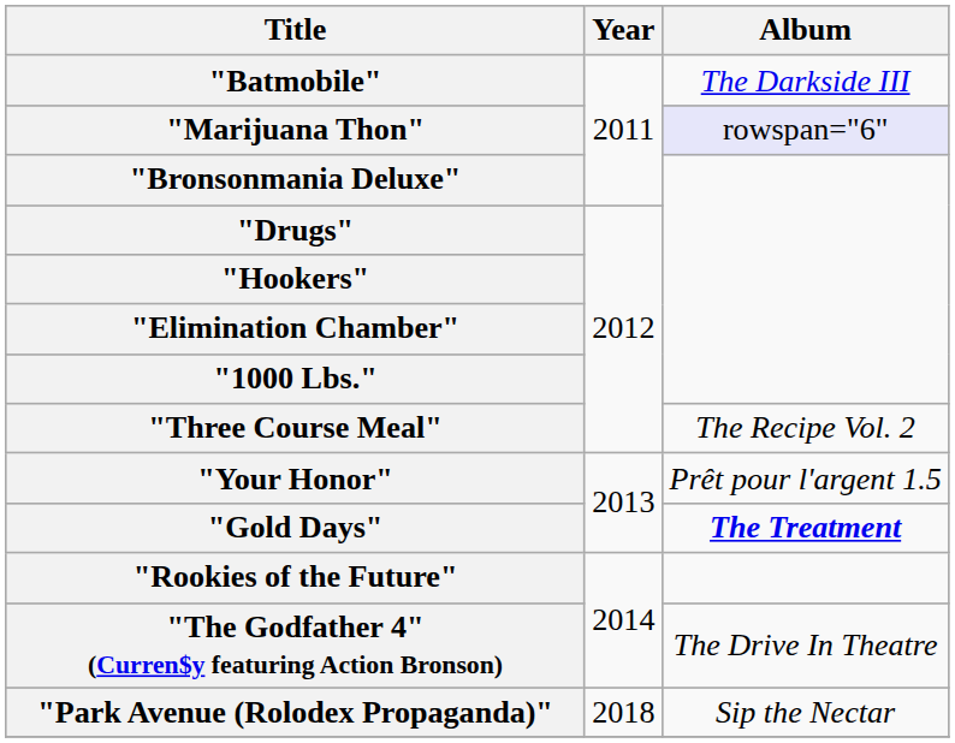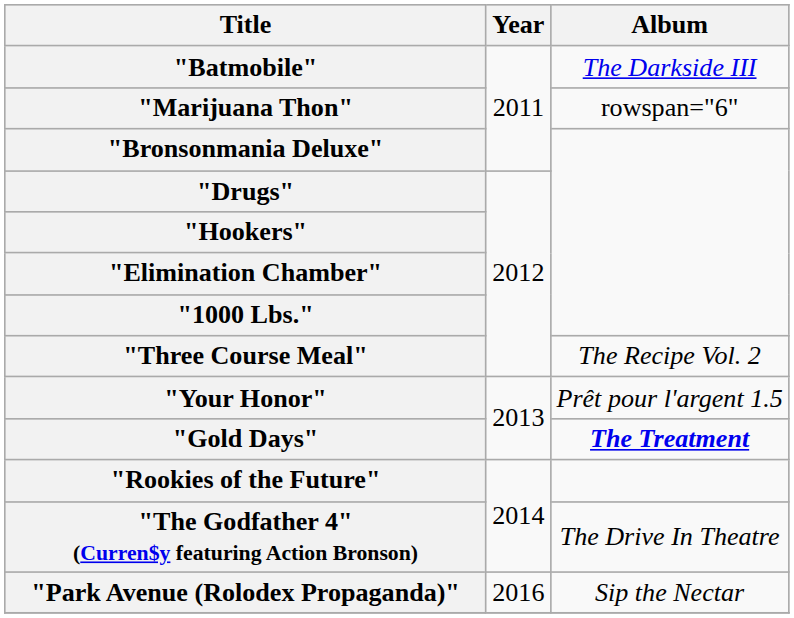"Marijuana Thon" | Album: lavender background -> no background
"Park Avenue (Rolodex Propaganda)" | Year: 2018 -> 2016
